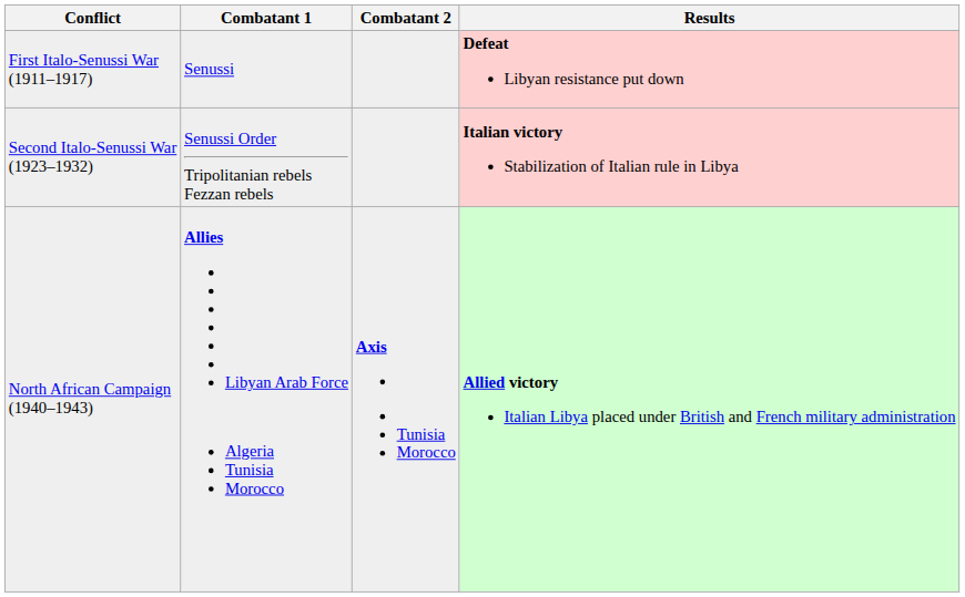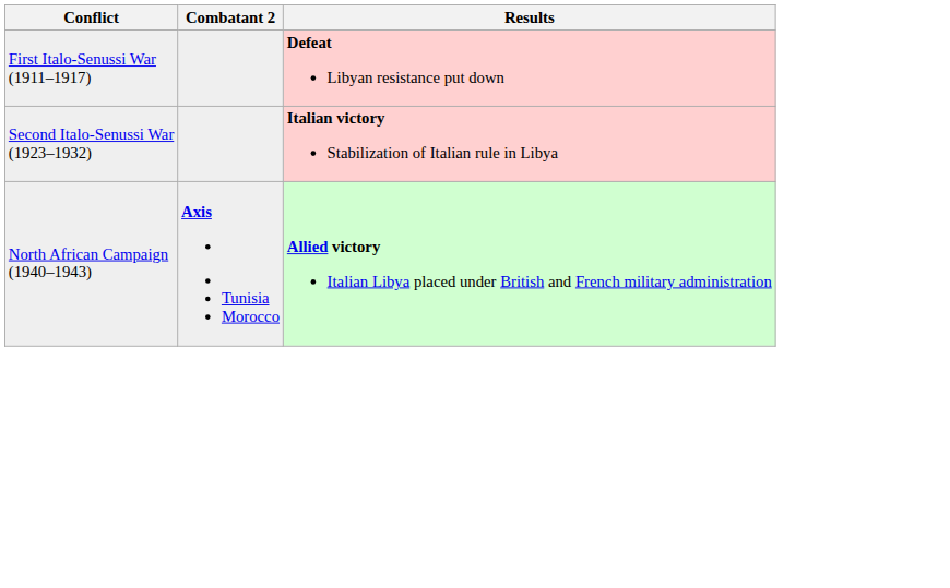- column: Combatant 1 | Senussi | Senussi Order Tripolitanian rebels Fezzan rebels | Allies Libyan Arab Force Algeria Tunisia Morocco
